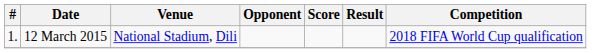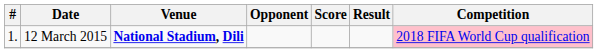12 March 2015 | Venue: normal -> bold
12 March 2015 | Competition: no background -> pink background
